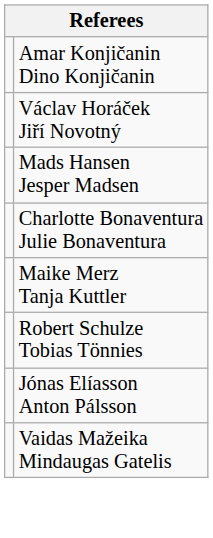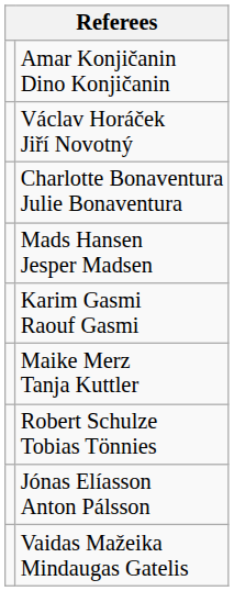rows swapped: Mads Hansen Jesper Madsen <-> Charlotte Bonaventura Julie Bonaventura
+ row: Karim Gasmi Raouf Gasmi
